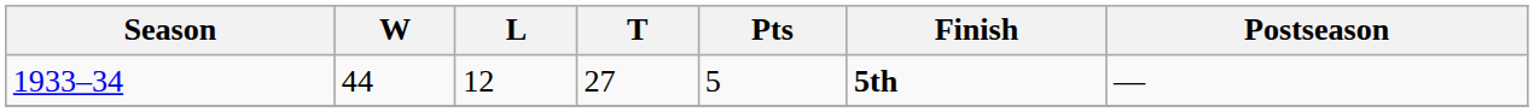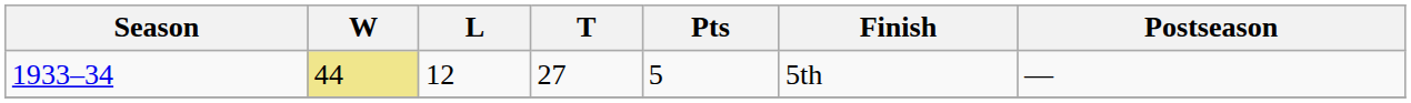1933–34 | W: no background -> khaki background
1933–34 | Finish: bold -> normal
